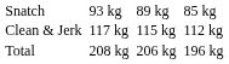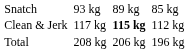Clean & Jerk | column 3: normal -> bold
